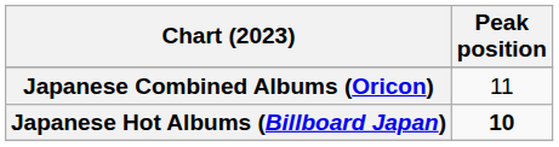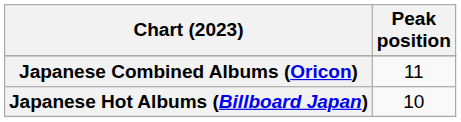Japanese Hot Albums (Billboard Japan) | Peak position: bold -> normal
